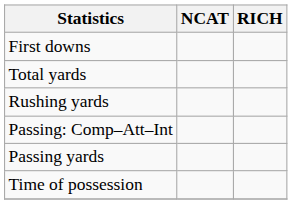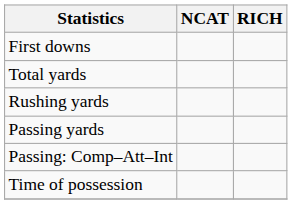rows swapped: Passing yards <-> Passing: Comp–Att–Int
